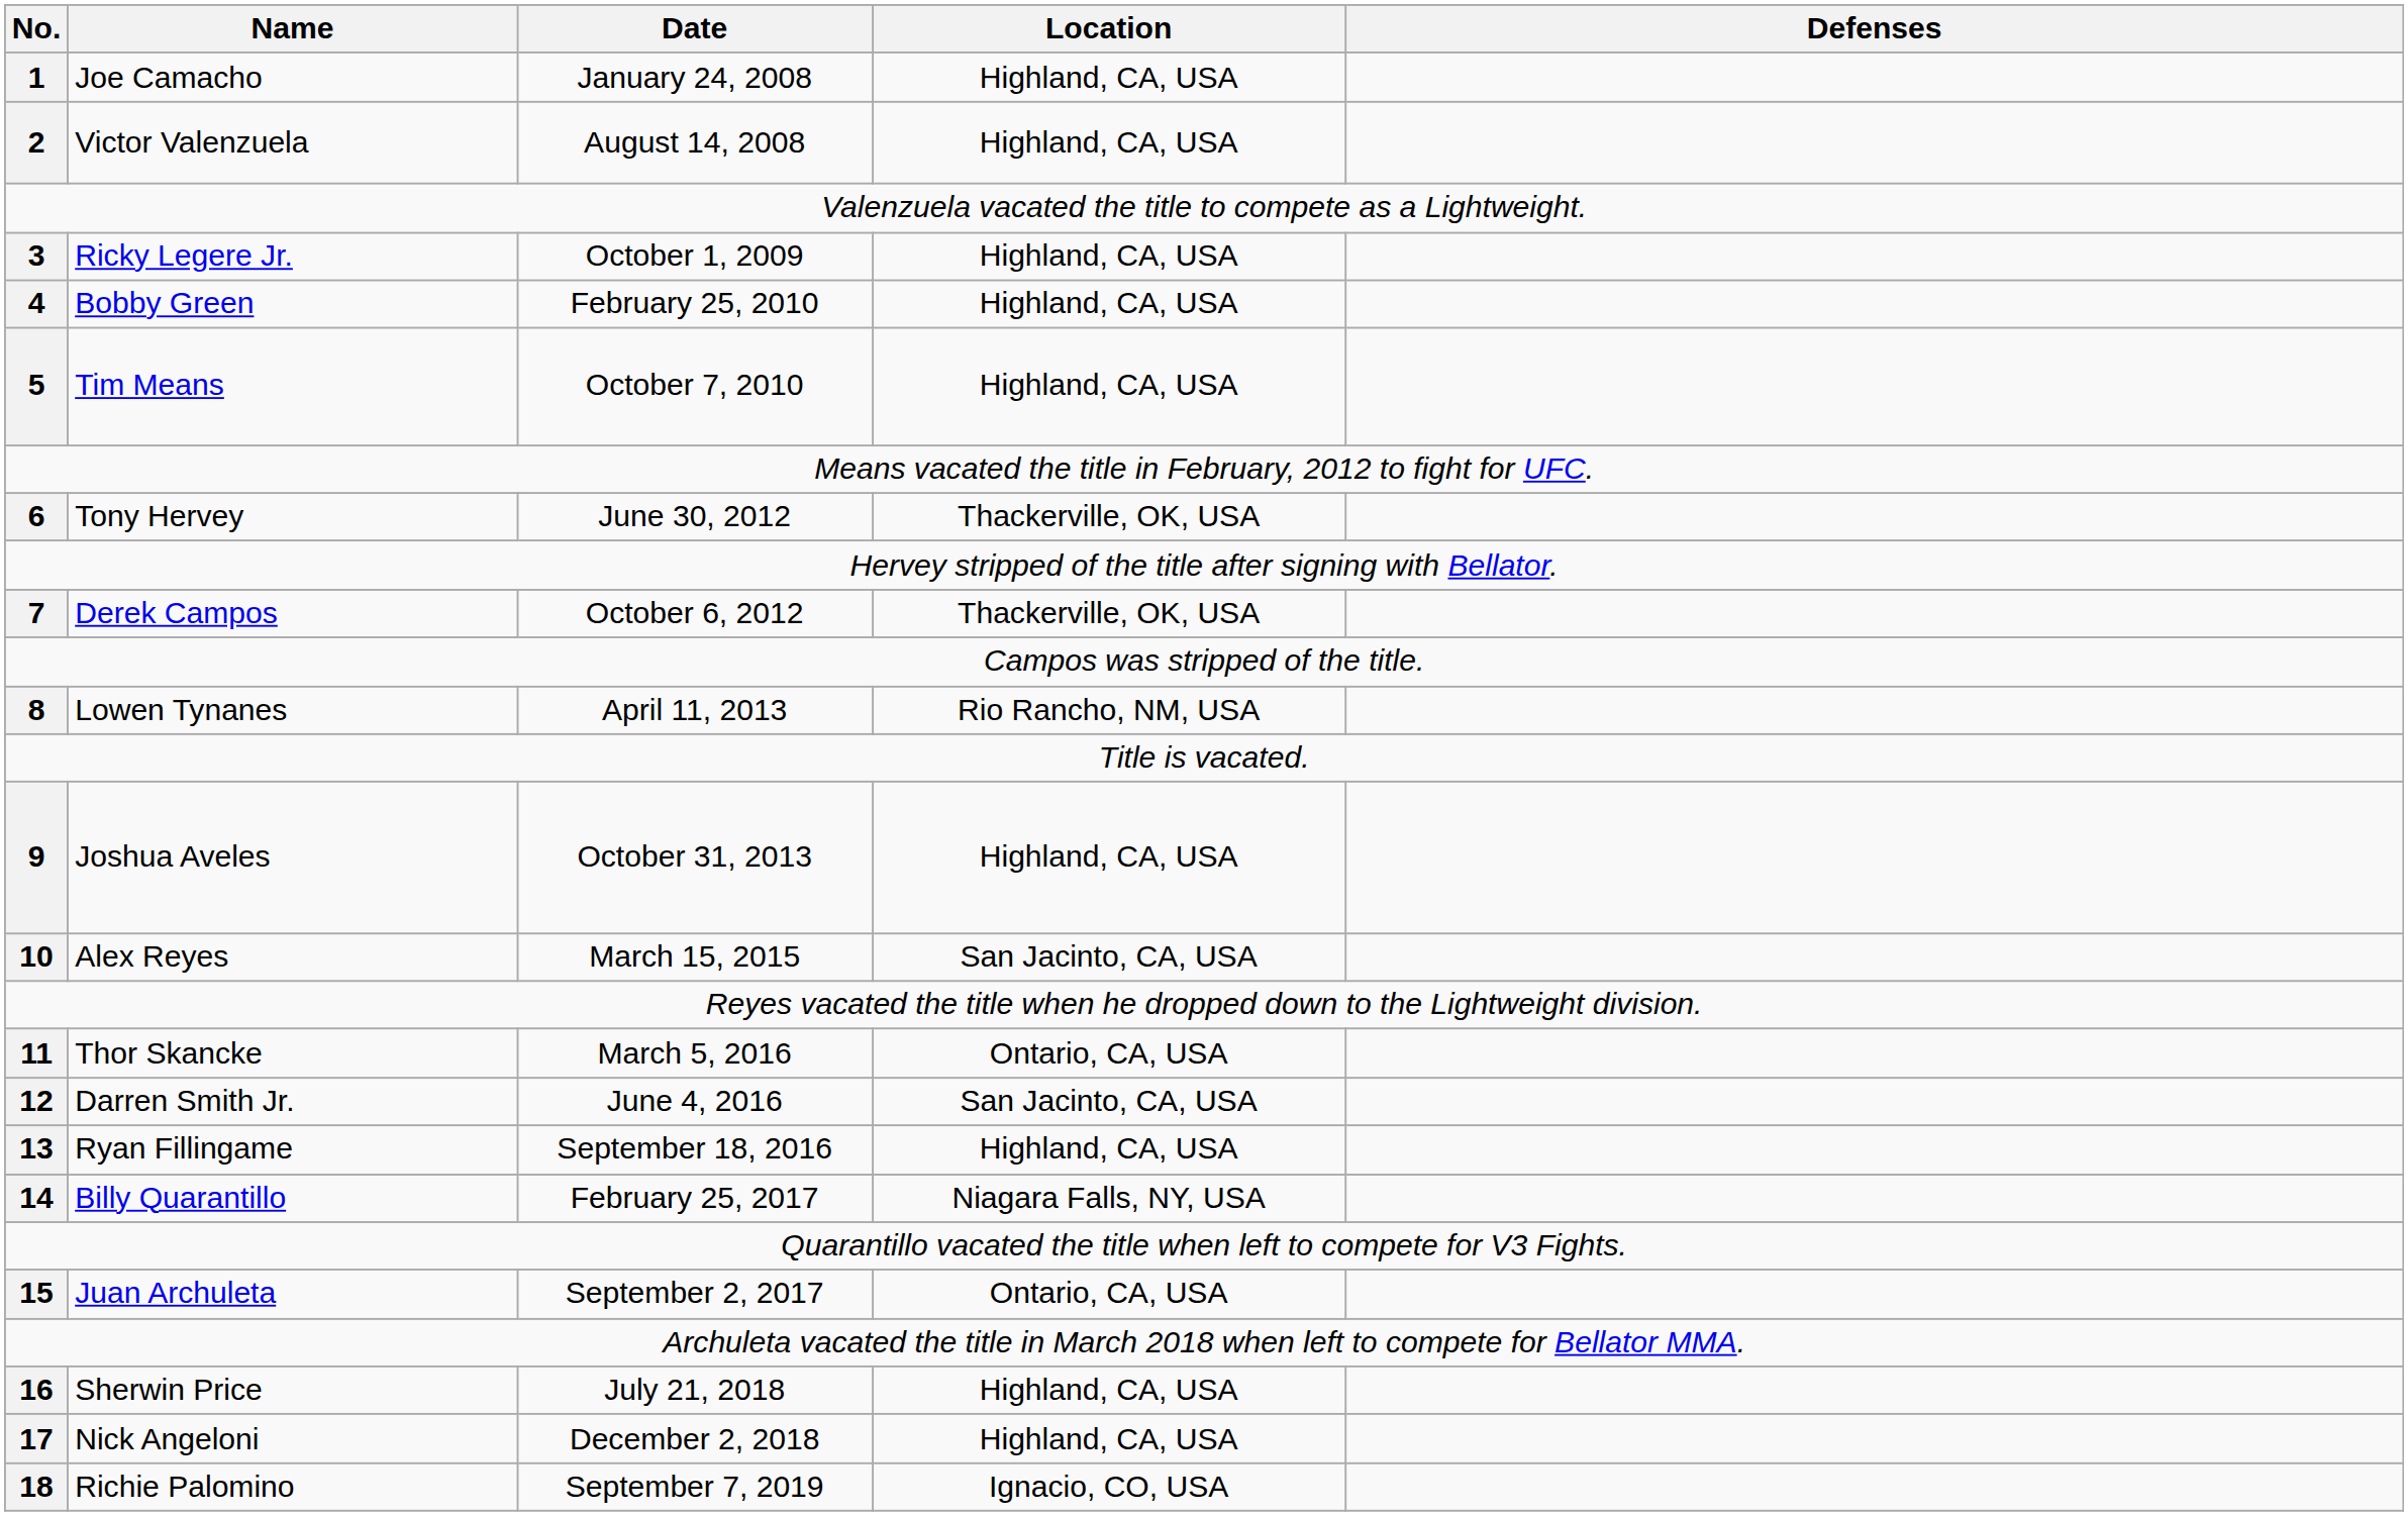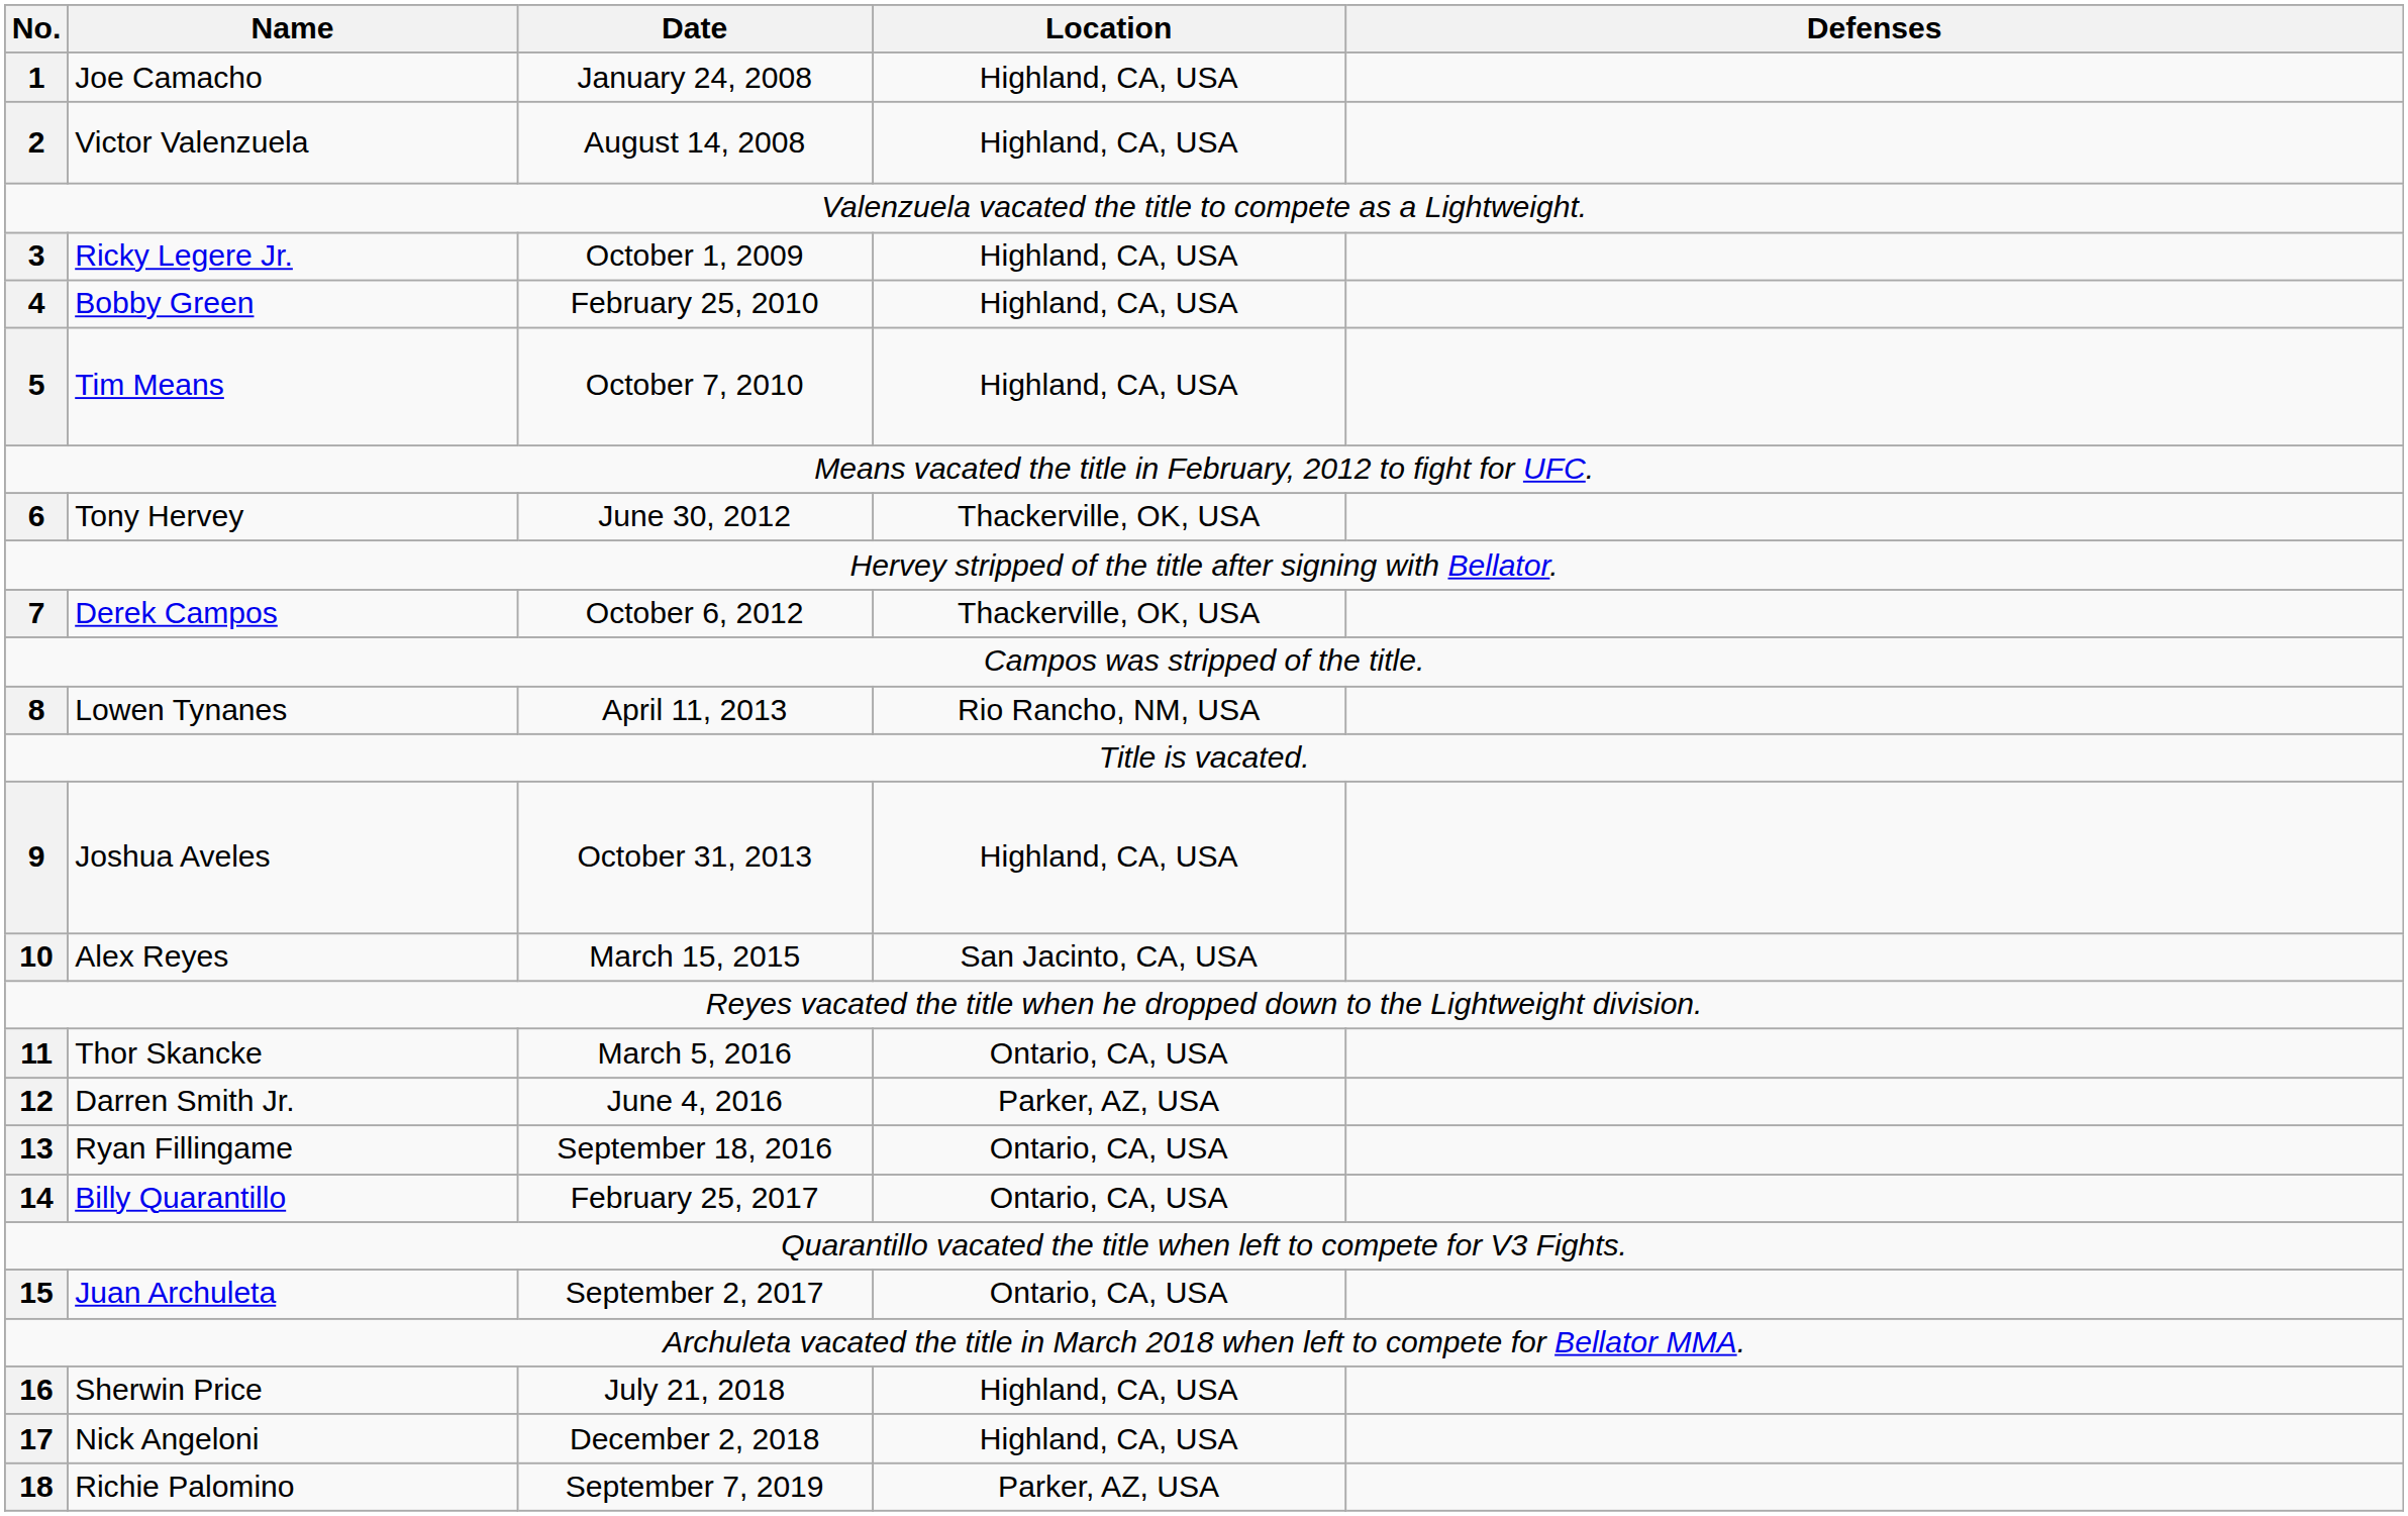Darren Smith Jr. | Location: San Jacinto, CA, USA -> Parker, AZ, USA
Ryan Fillingame | Location: Highland, CA, USA -> Ontario, CA, USA
Billy Quarantillo | Location: Niagara Falls, NY, USA -> Ontario, CA, USA
Richie Palomino | Location: Ignacio, CO, USA -> Parker, AZ, USA
